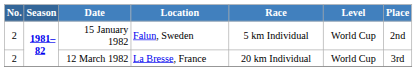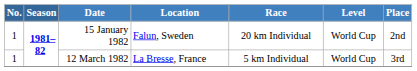15 January 1982 | No.: 2 -> 1
15 January 1982 | Race: 5 km Individual -> 20 km Individual
12 March 1982 | No.: 2 -> 1
12 March 1982 | Race: 20 km Individual -> 5 km Individual
